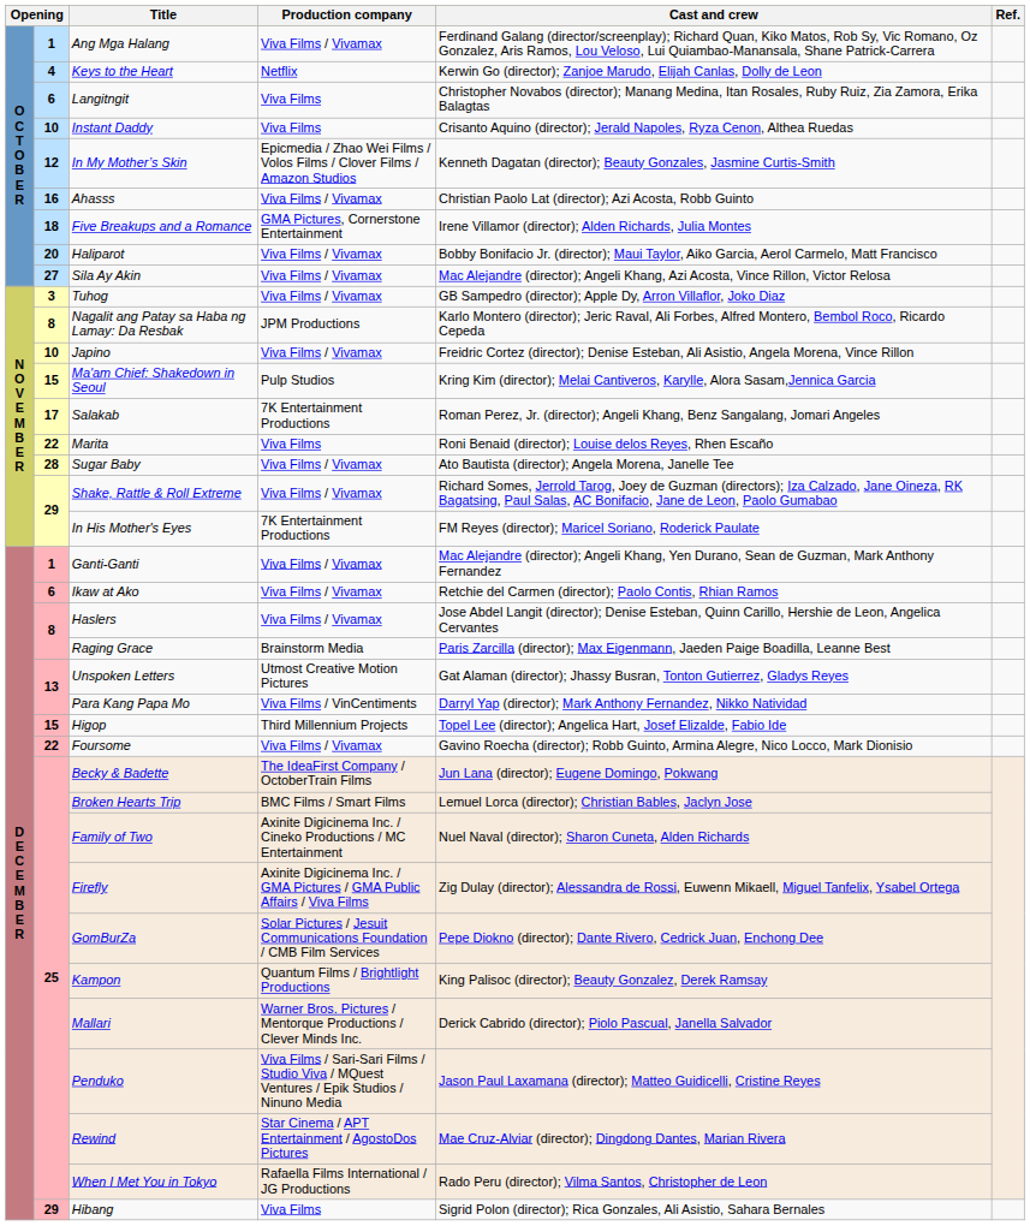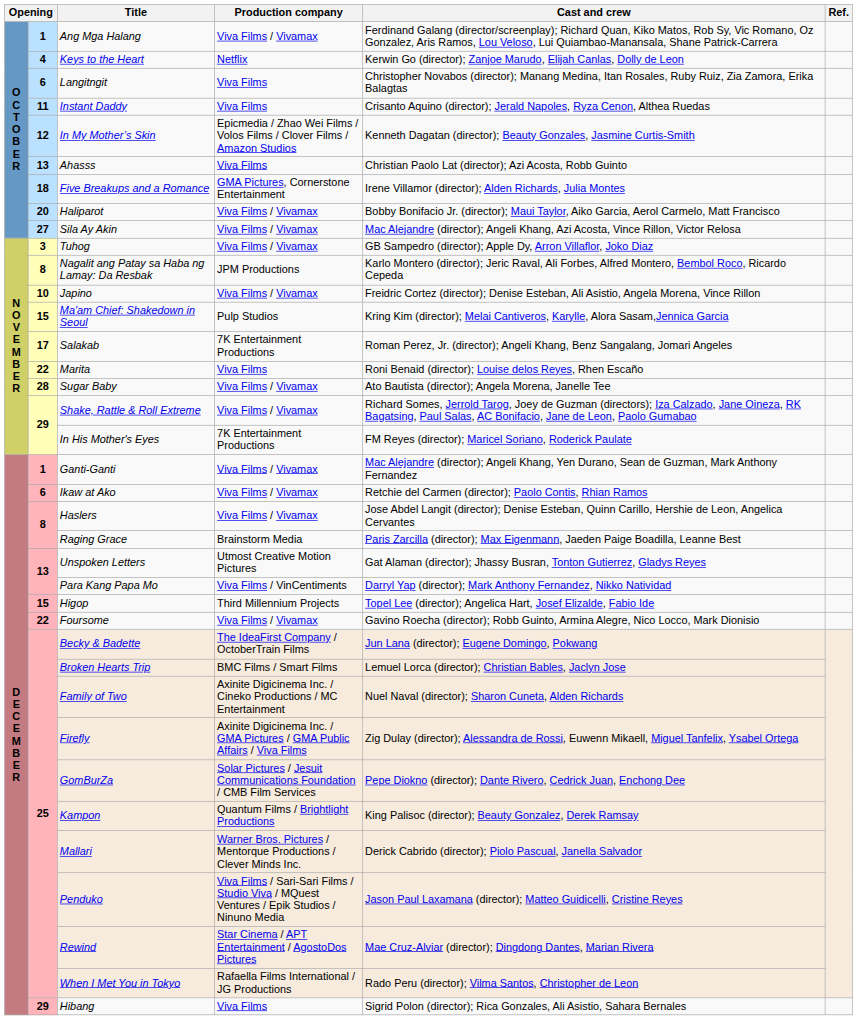Instant Daddy | column 2: 10 -> 11
Ahasss | column 2: 16 -> 13
Ahasss | Production company: Viva Films / Vivamax -> Viva Films
